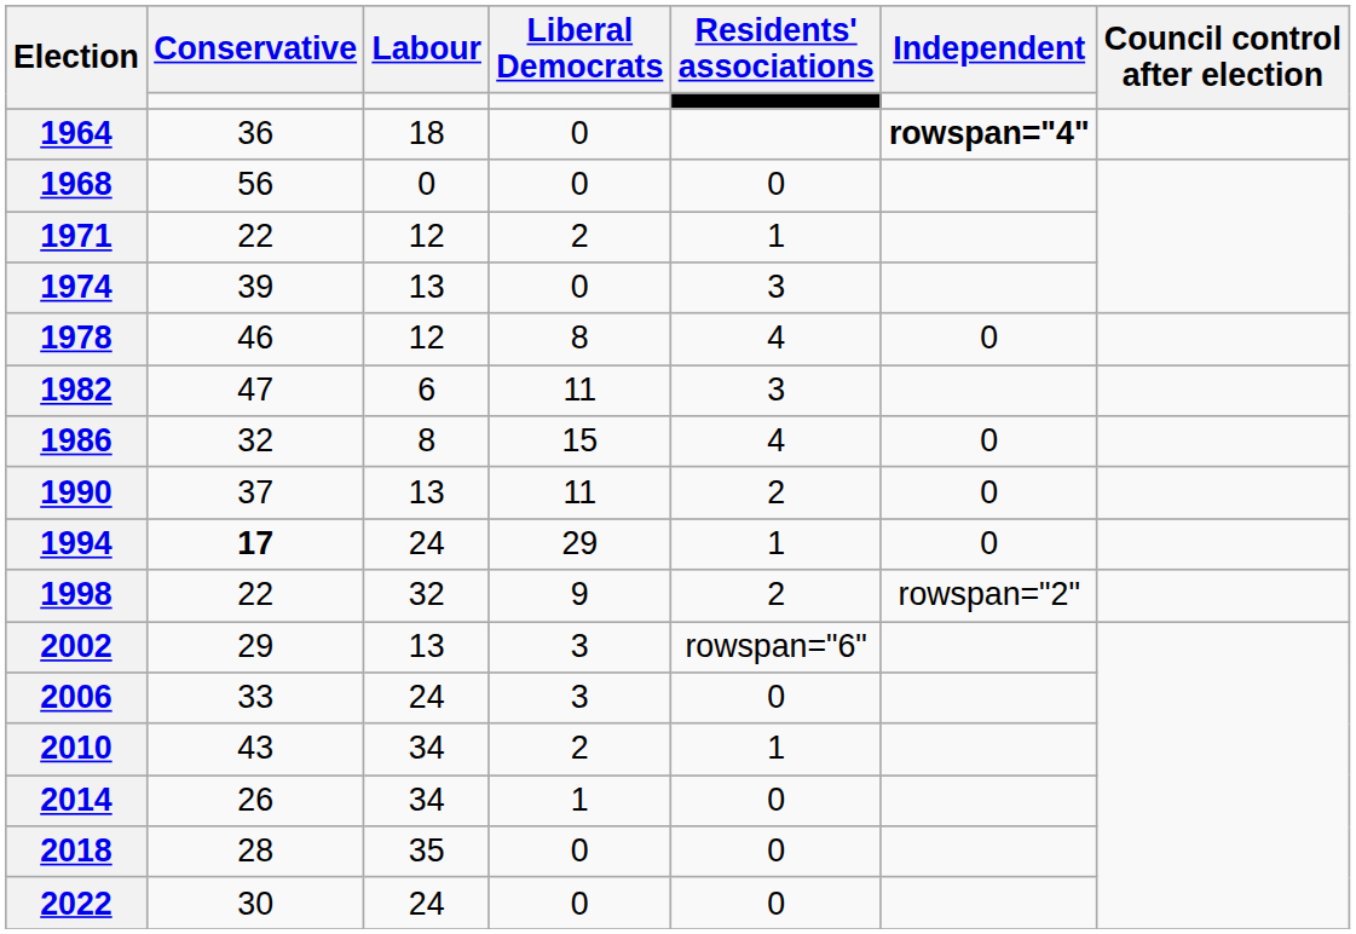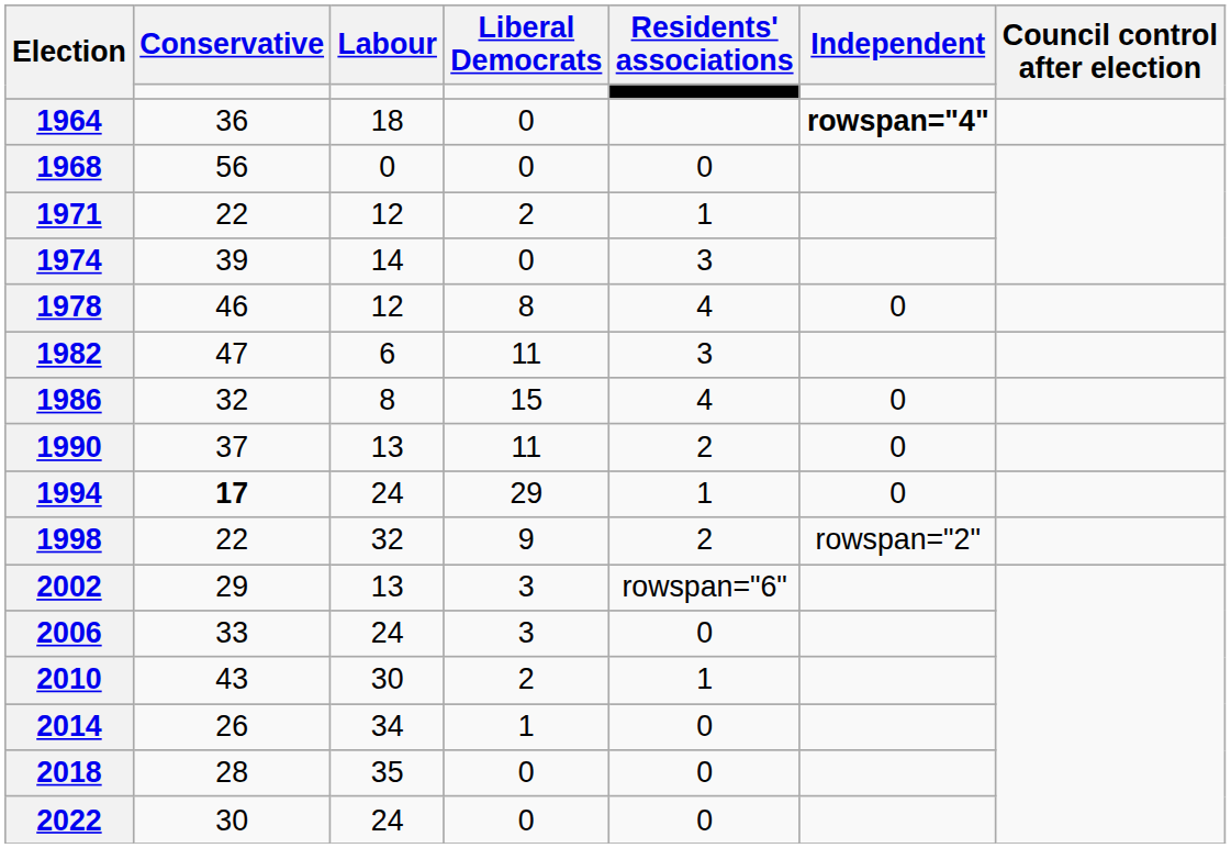1974 | Labour: 13 -> 14
2010 | Labour: 34 -> 30
